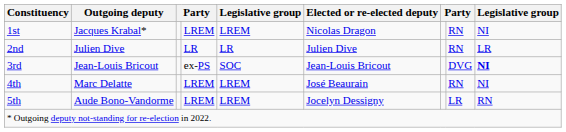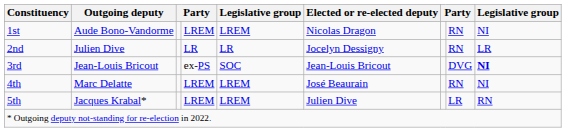1st | Outgoing deputy: Jacques Krabal* -> Aude Bono-Vandorme
2nd | Elected or re-elected deputy: Julien Dive -> Jocelyn Dessigny
5th | Outgoing deputy: Aude Bono-Vandorme -> Jacques Krabal*
5th | Elected or re-elected deputy: Jocelyn Dessigny -> Julien Dive
